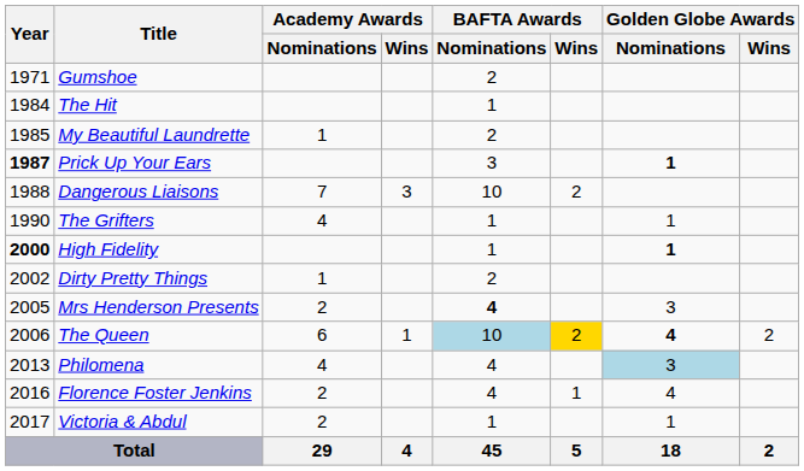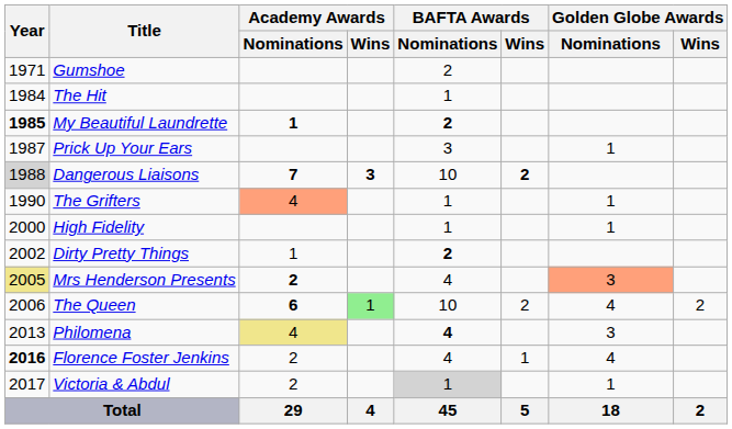My Beautiful Laundrette | Year: normal -> bold
My Beautiful Laundrette | Academy Awards / Nominations: normal -> bold
My Beautiful Laundrette | BAFTA Awards / Nominations: normal -> bold
Prick Up Your Ears | Year: bold -> normal
Prick Up Your Ears | Golden Globe Awards / Nominations: bold -> normal
Dangerous Liaisons | Year: no background -> lightgrey background
Dangerous Liaisons | Academy Awards / Nominations: normal -> bold
Dangerous Liaisons | Academy Awards / Wins: normal -> bold
Dangerous Liaisons | BAFTA Awards / Wins: normal -> bold
The Grifters | Academy Awards / Nominations: no background -> lightsalmon background
High Fidelity | Year: bold -> normal
High Fidelity | Golden Globe Awards / Nominations: bold -> normal
Dirty Pretty Things | BAFTA Awards / Nominations: normal -> bold
Mrs Henderson Presents | Year: no background -> khaki background
Mrs Henderson Presents | Academy Awards / Nominations: normal -> bold
Mrs Henderson Presents | BAFTA Awards / Nominations: bold -> normal
Mrs Henderson Presents | Golden Globe Awards / Nominations: no background -> lightsalmon background
The Queen | Academy Awards / Nominations: normal -> bold
The Queen | Academy Awards / Wins: no background -> lightgreen background
The Queen | BAFTA Awards / Nominations: lightblue background -> no background
The Queen | BAFTA Awards / Wins: gold background -> no background
The Queen | Golden Globe Awards / Nominations: bold -> normal
Philomena | Academy Awards / Nominations: no background -> khaki background
Philomena | BAFTA Awards / Nominations: normal -> bold
Philomena | Golden Globe Awards / Nominations: lightblue background -> no background
Florence Foster Jenkins | Year: normal -> bold
Victoria & Abdul | BAFTA Awards / Nominations: no background -> lightgrey background
